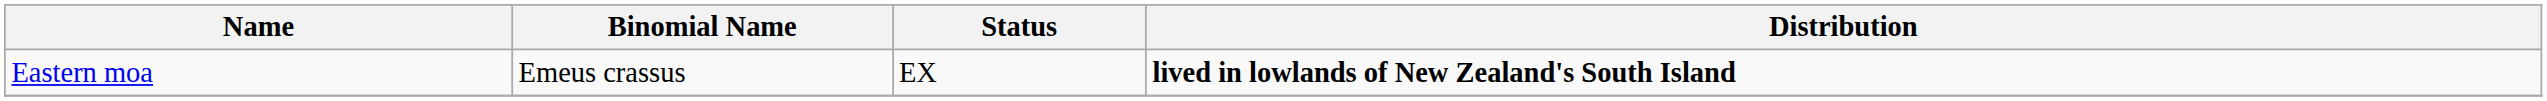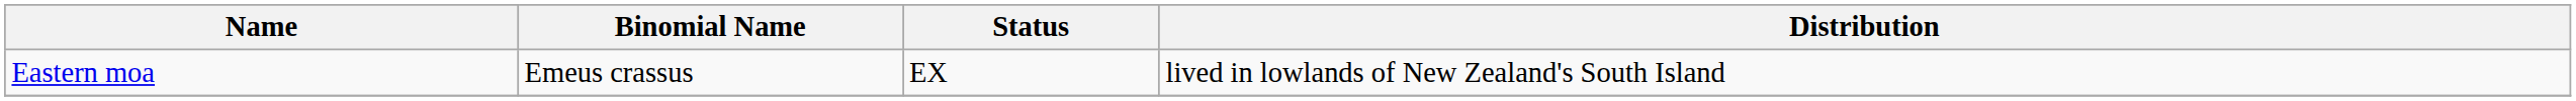Eastern moa | Distribution: bold -> normal
